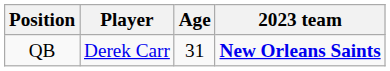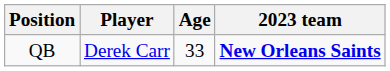QB | Age: 31 -> 33
